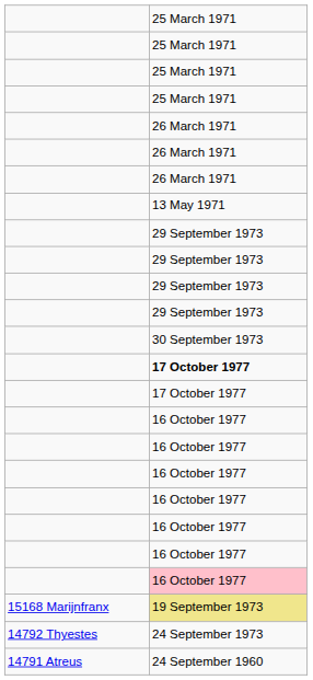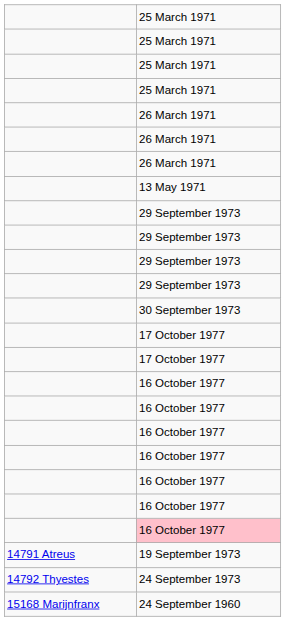row 14 | column 2: bold -> normal
row 23 | column 1: 15168 Marijnfranx -> 14791 Atreus
row 23 | column 2: khaki background -> no background
row 25 | column 1: 14791 Atreus -> 15168 Marijnfranx
